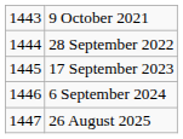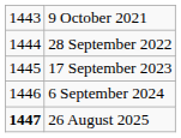26 August 2025 | column 1: normal -> bold
